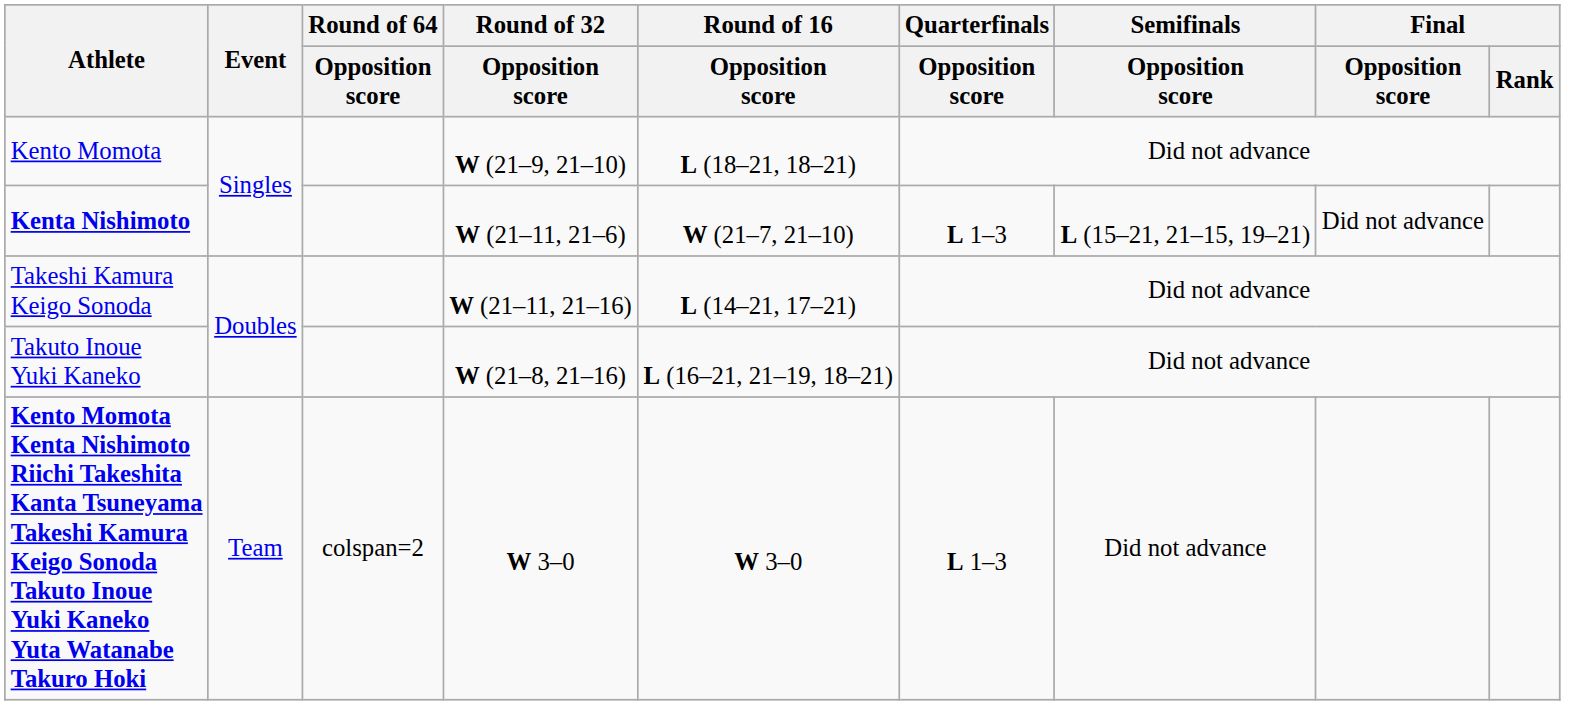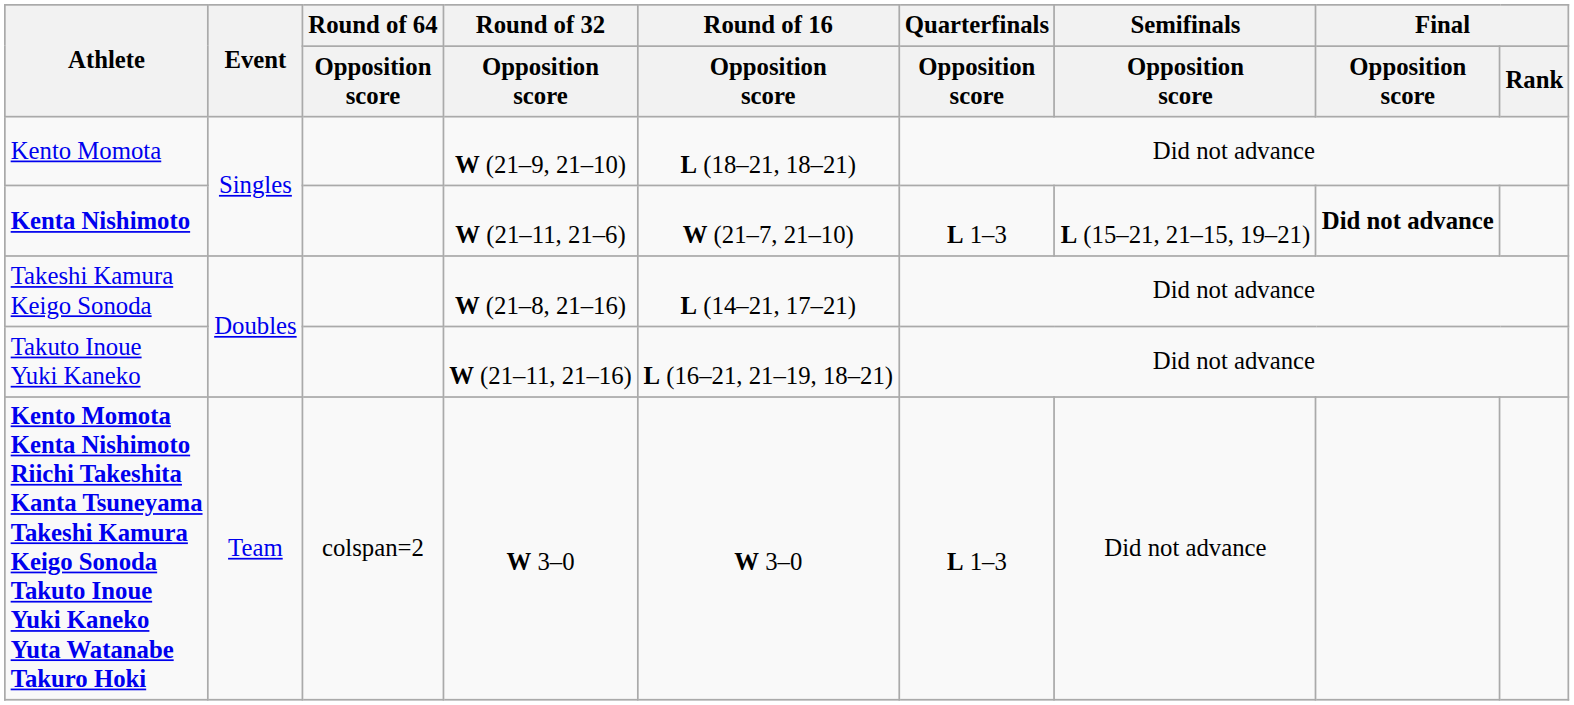Kenta Nishimoto | Final / Opposition score: normal -> bold
Takeshi Kamura Keigo Sonoda | Round of 32 / Opposition score: W (21–11, 21–16) -> W (21–8, 21–16)
Takuto Inoue Yuki Kaneko | Round of 32 / Opposition score: W (21–8, 21–16) -> W (21–11, 21–16)
